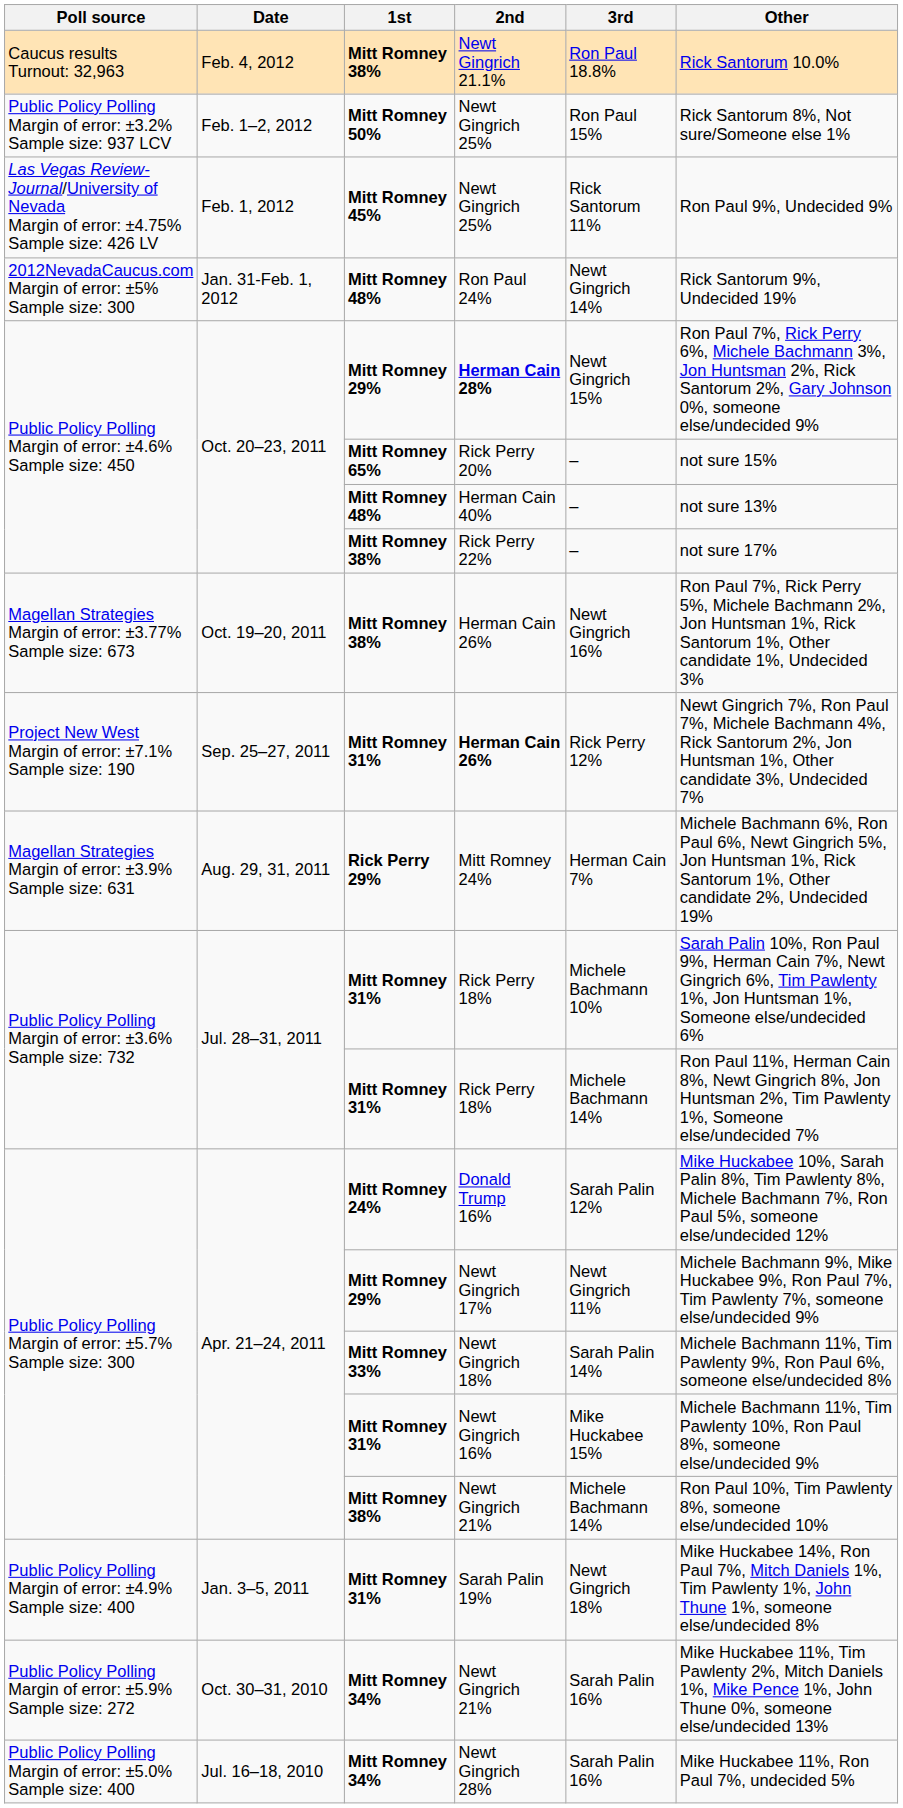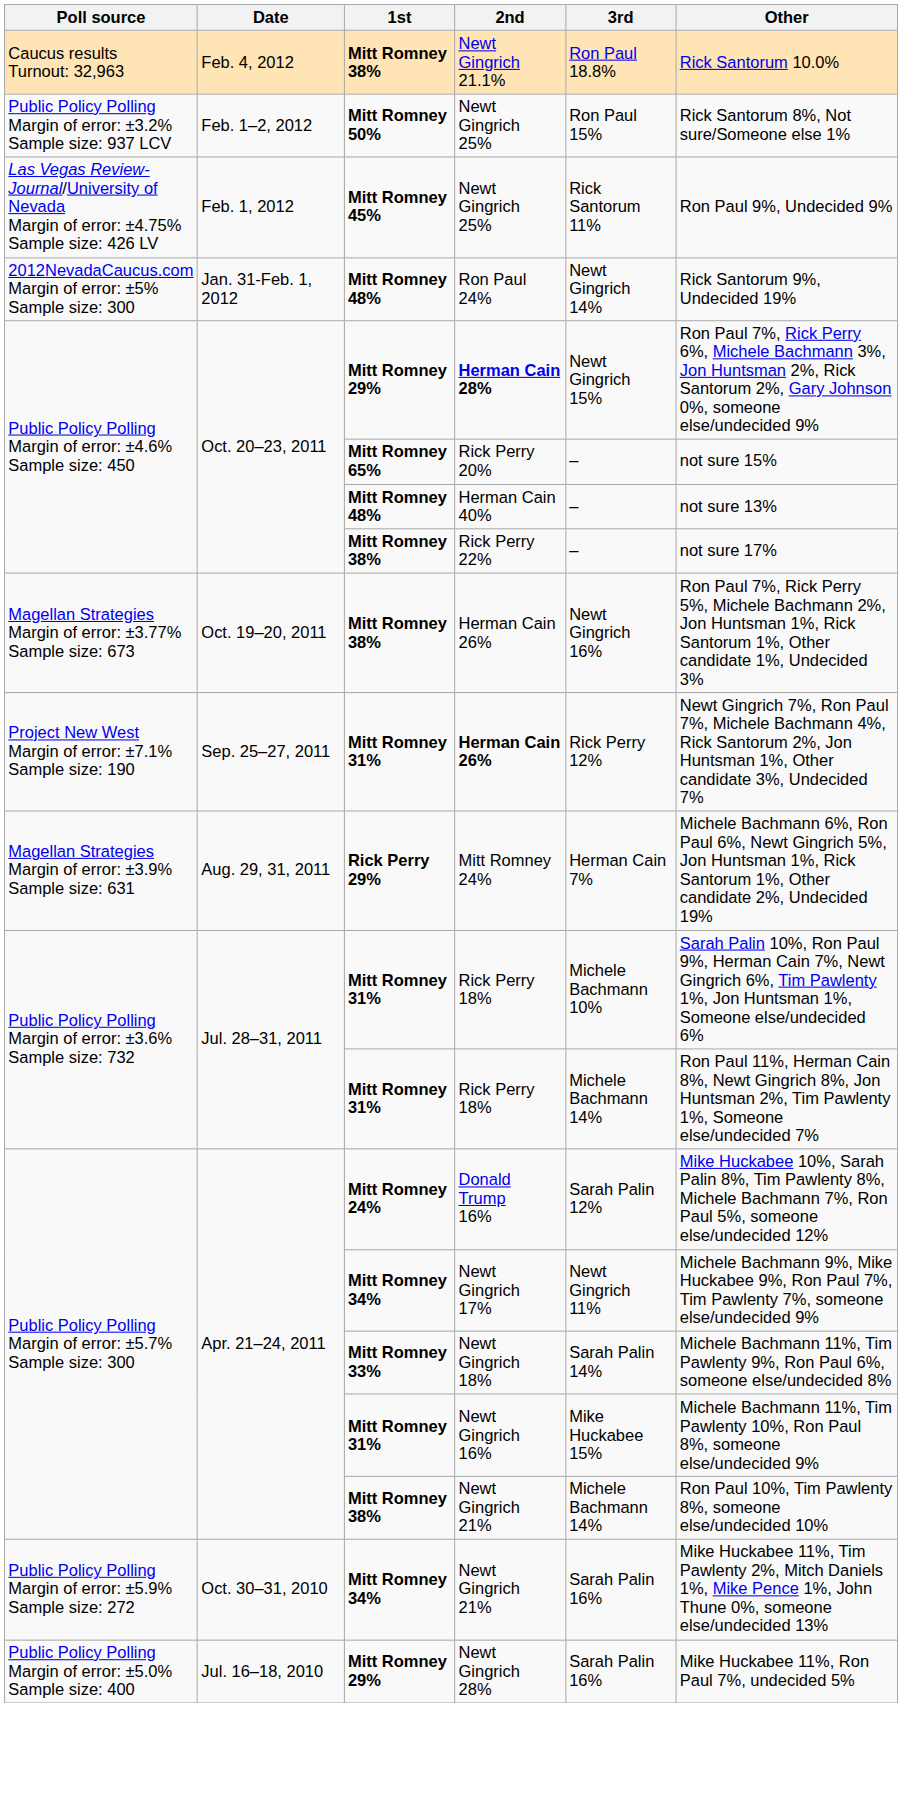Newt Gingrich 17% | 1st: Mitt Romney 29% -> Mitt Romney 34%
- row: Public Policy Polling Margin of error: ±4.9% Sample size: 400 | Jan. 3–5, 2011 | Mitt Romney 31% | Sarah Palin 19% | Newt Gingrich 18% | Mike Huckabee 14%, Ron Paul 7%, Mitch Daniels 1%, Tim Pawlenty 1%, John Thune 1%, someone else/undecided 8%
Newt Gingrich 28% | 1st: Mitt Romney 34% -> Mitt Romney 29%
